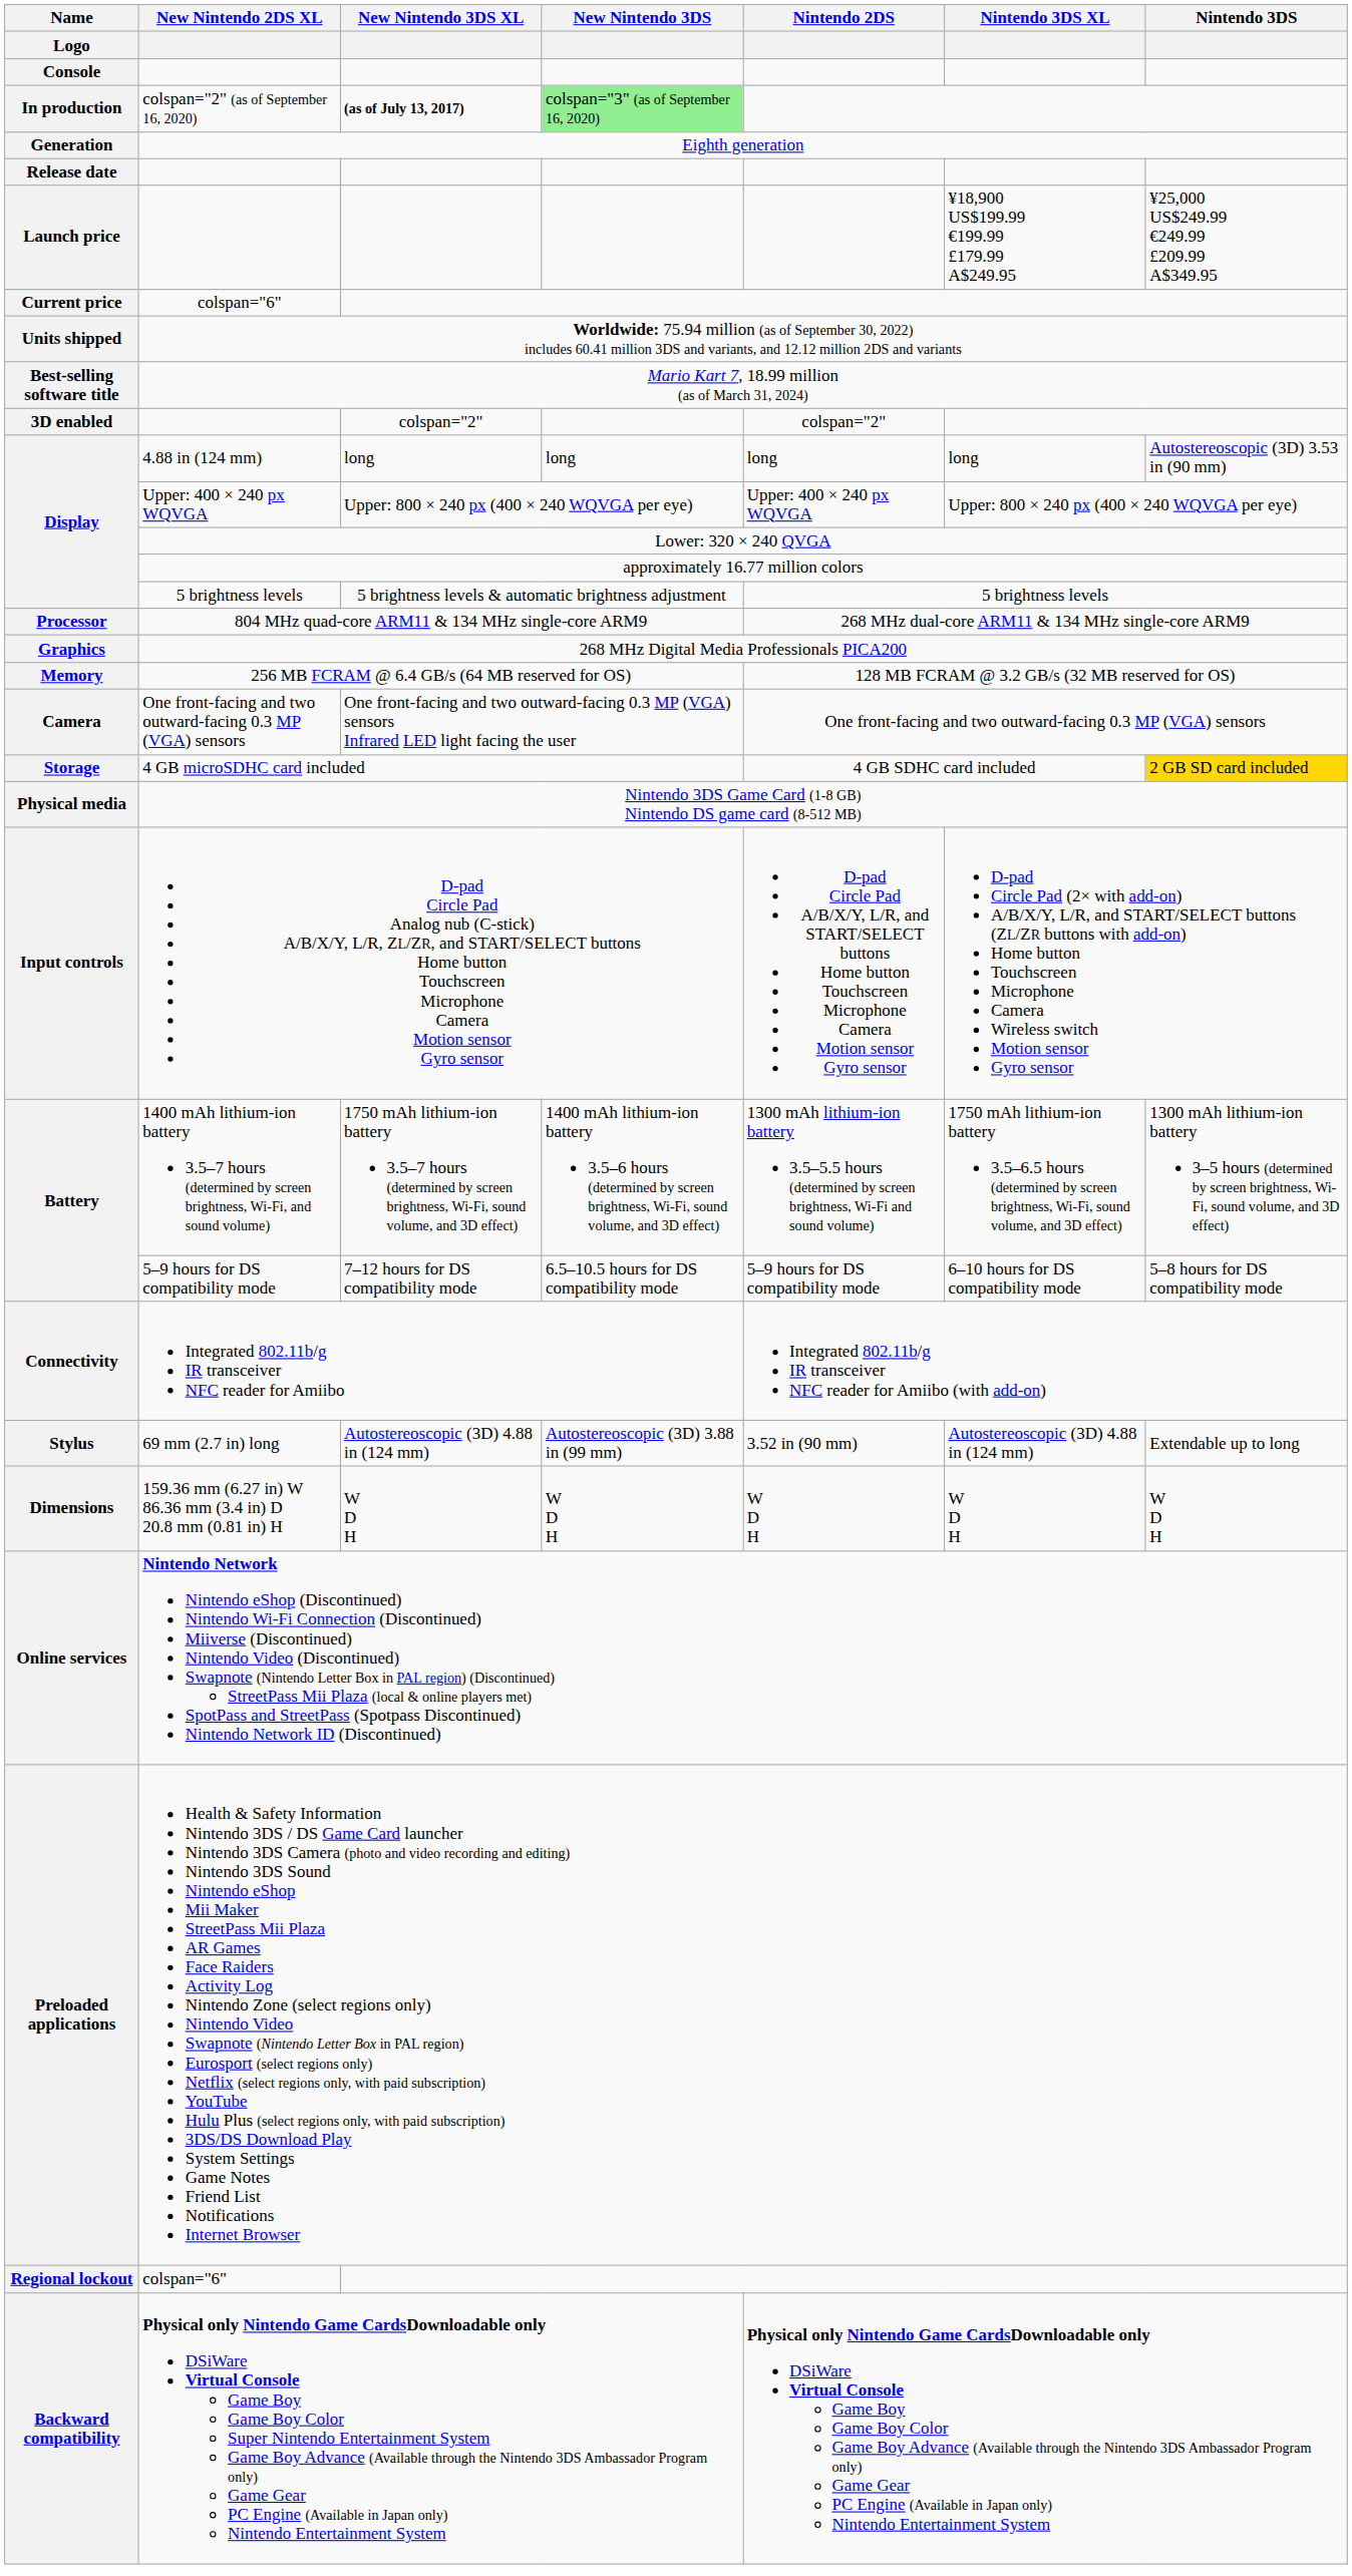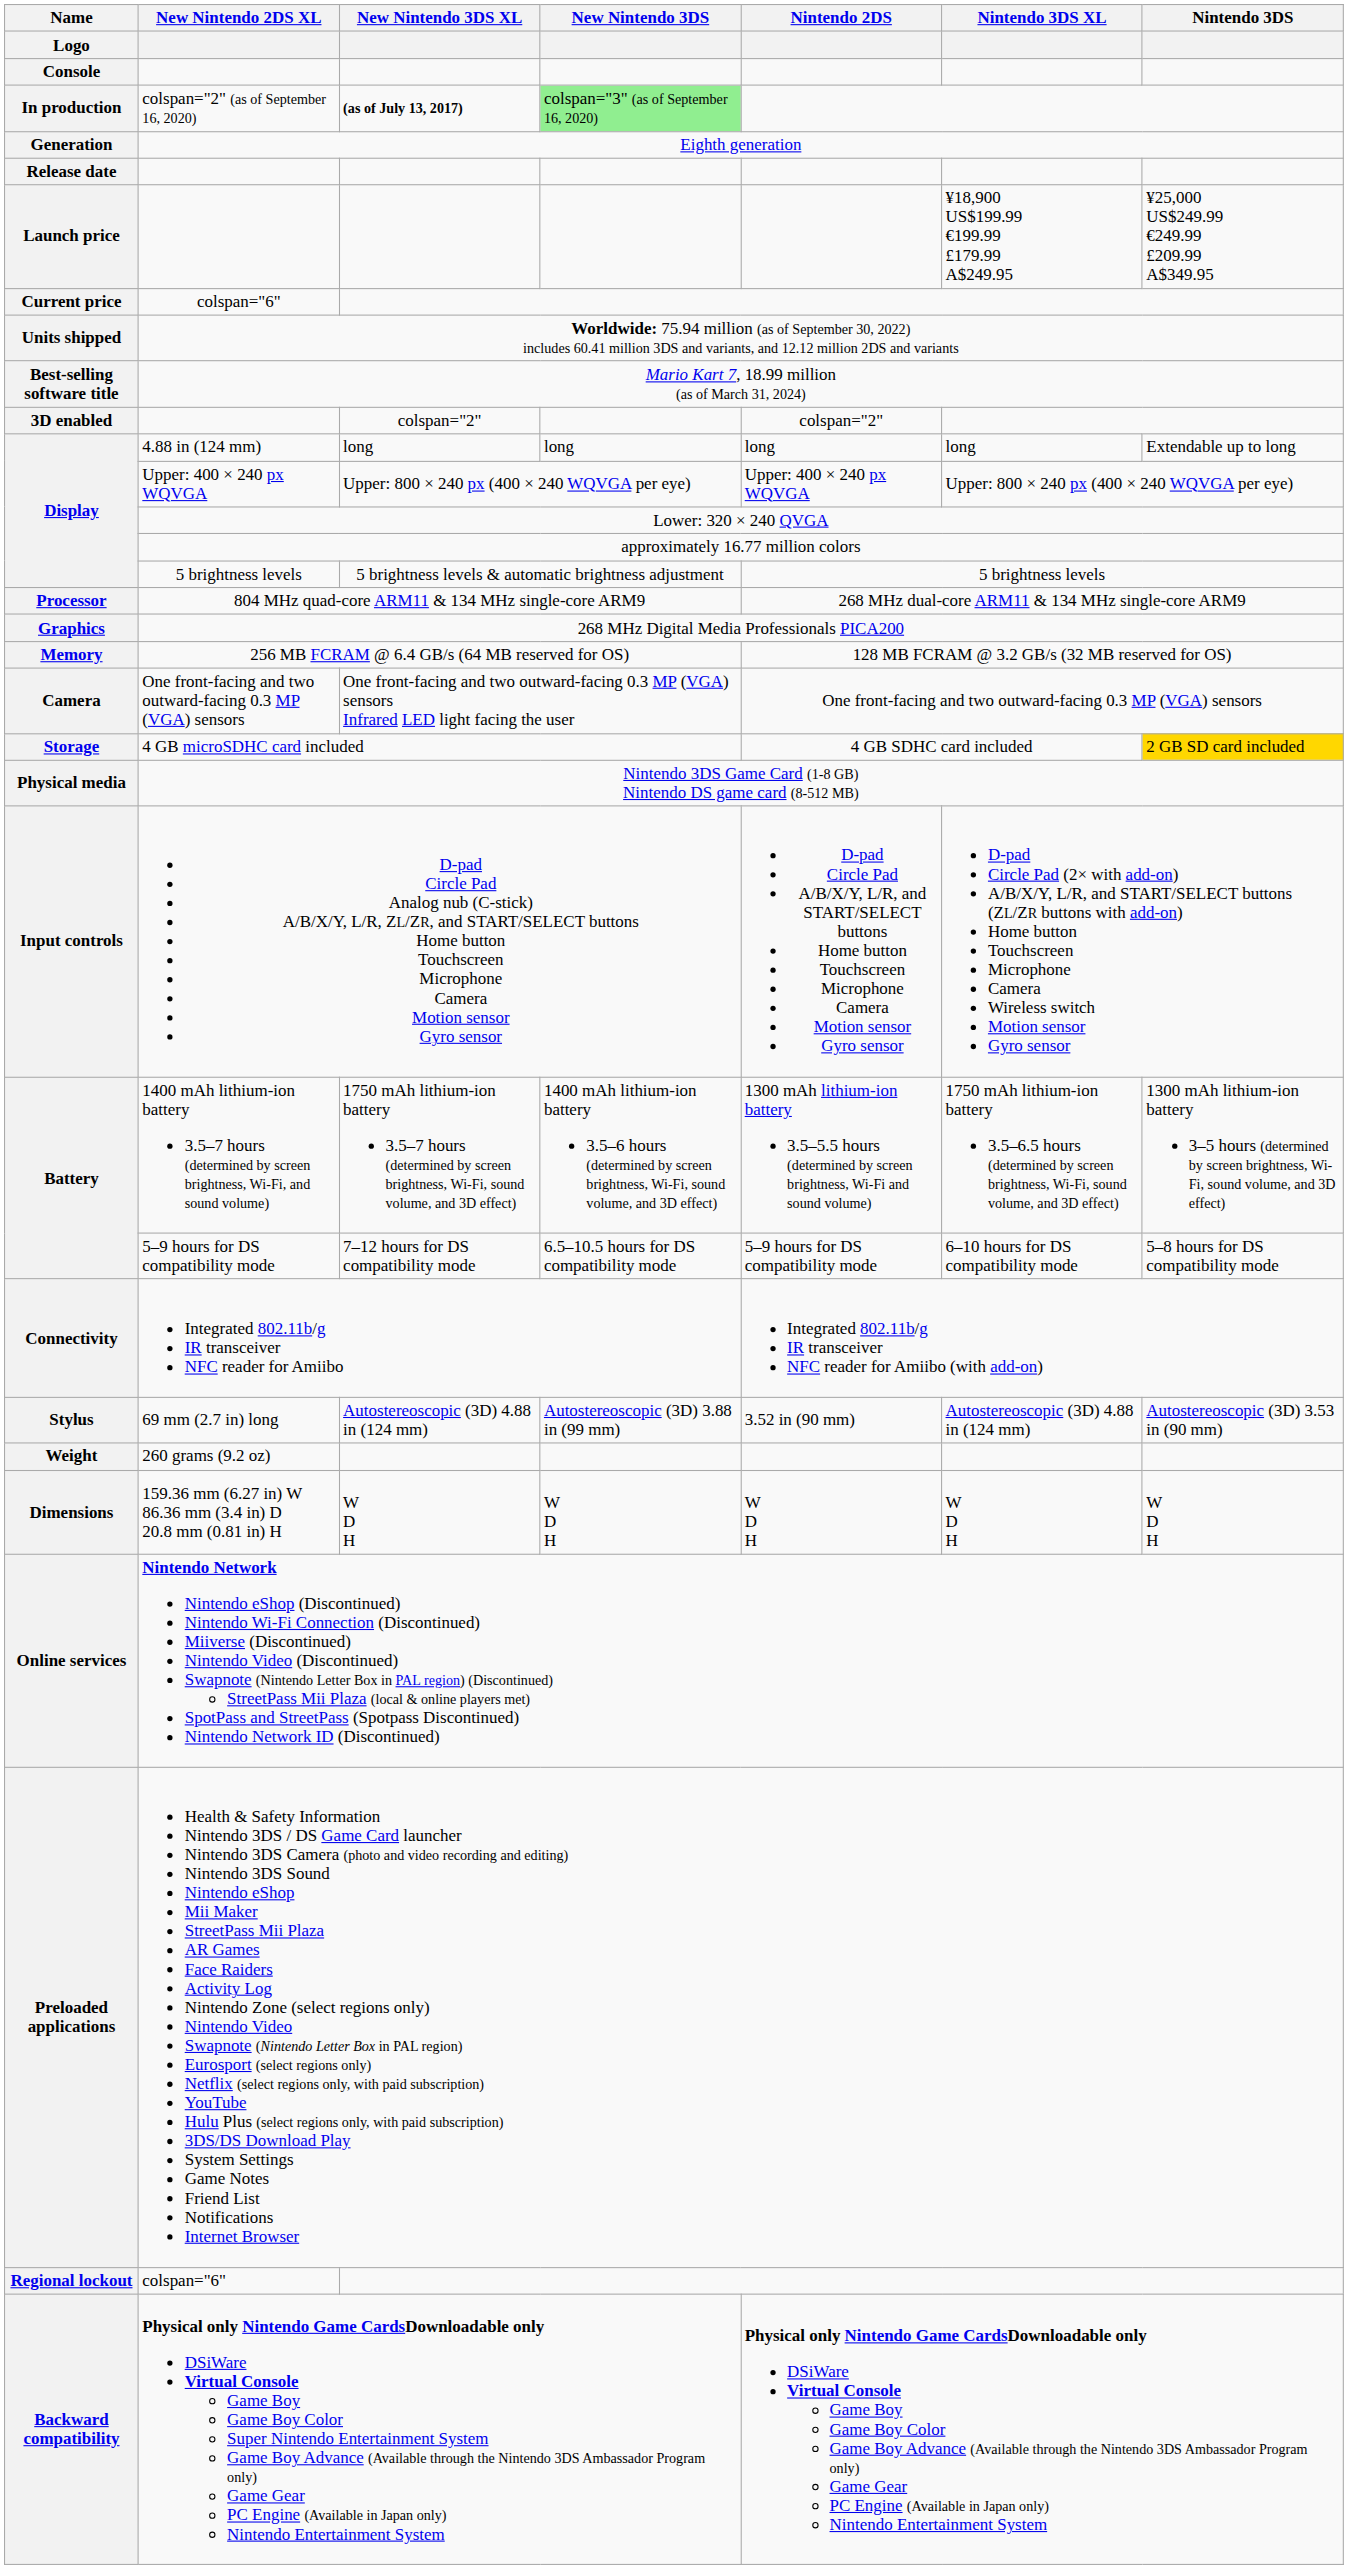4.88 in (124 mm) | Nintendo 3DS: Autostereoscopic (3D) 3.53 in (90 mm) -> Extendable up to long
69 mm (2.7 in) long | Nintendo 3DS: Extendable up to long -> Autostereoscopic (3D) 3.53 in (90 mm)
+ row: Weight | 260 grams (9.2 oz)
